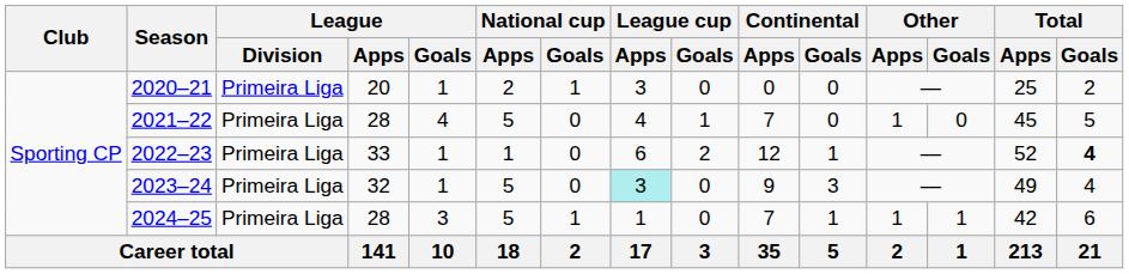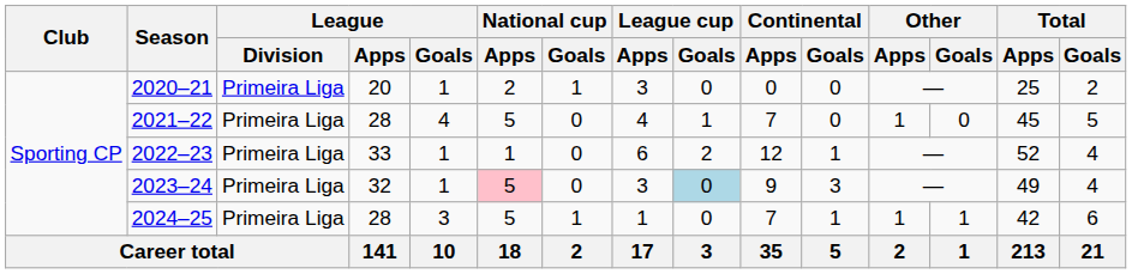2022–23 | Total / Goals: bold -> normal
2023–24 | National cup / Apps: no background -> pink background
2023–24 | League cup / Apps: paleturquoise background -> no background
2023–24 | League cup / Goals: no background -> lightblue background
